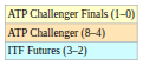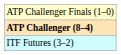row 2 | column 1: normal -> bold
